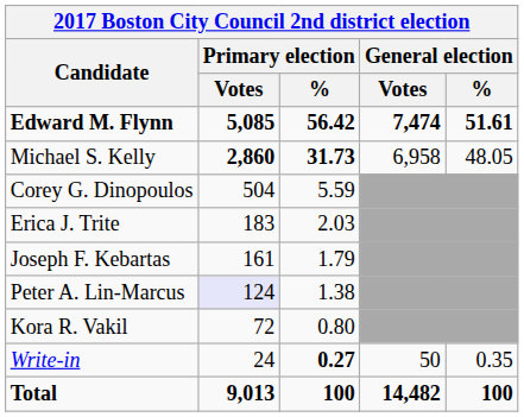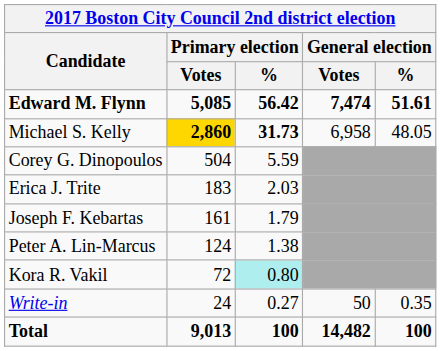Michael S. Kelly | Primary election / Votes: no background -> gold background
Peter A. Lin-Marcus | Primary election / Votes: lavender background -> no background
Kora R. Vakil | Primary election / %: no background -> paleturquoise background
Write-in | Primary election / %: bold -> normal
